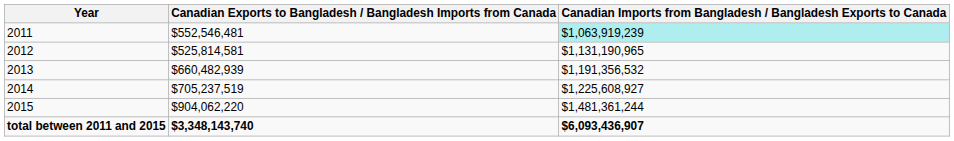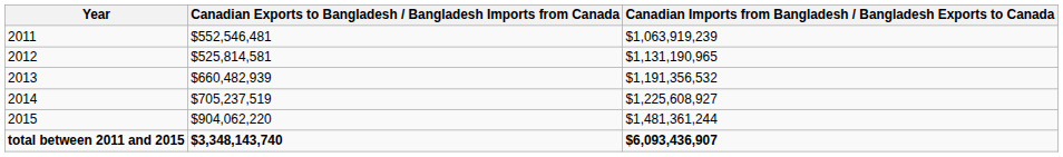2011 | column 3: paleturquoise background -> no background
